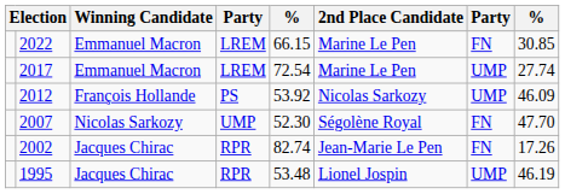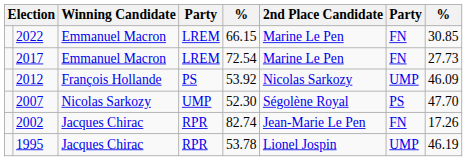2017 | column 7: UMP -> FN
2017 | column 8: 27.74 -> 27.73
2007 | column 7: FN -> PS
1995 | column 5: 53.48 -> 53.78
